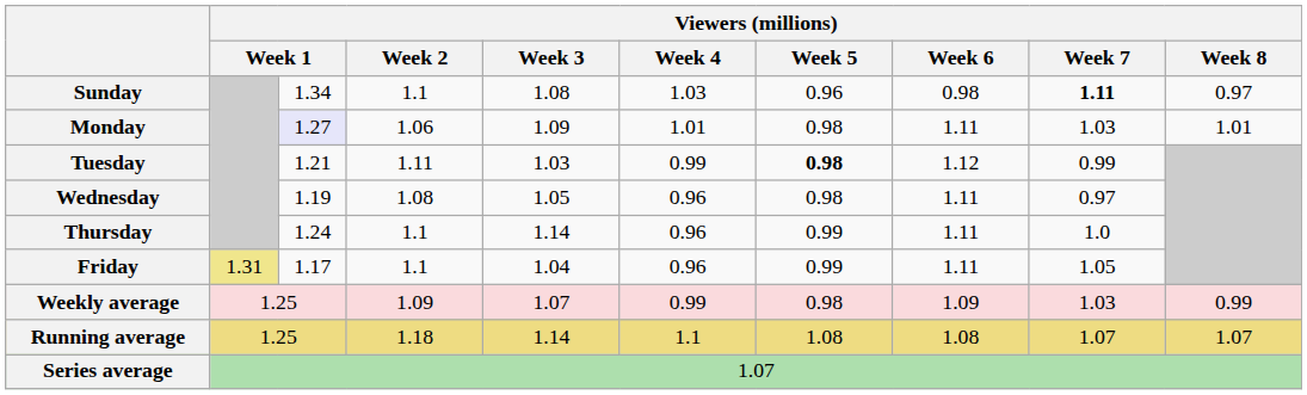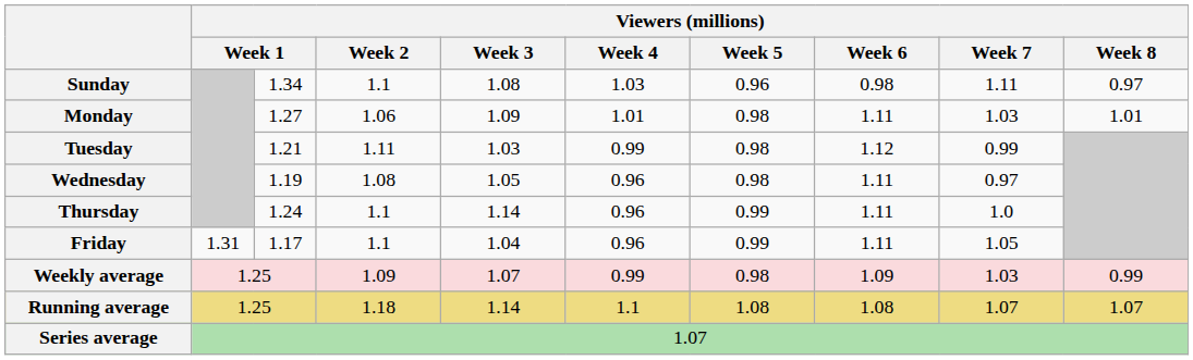Sunday | Viewers (millions) / Week 7: bold -> normal
Monday | column 3: lavender background -> no background
Tuesday | Viewers (millions) / Week 5: bold -> normal
Friday | column 2: khaki background -> no background
